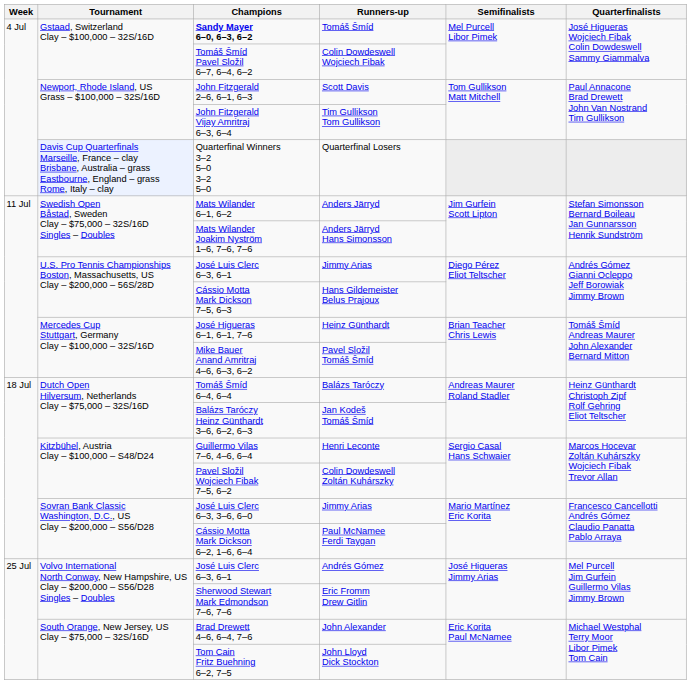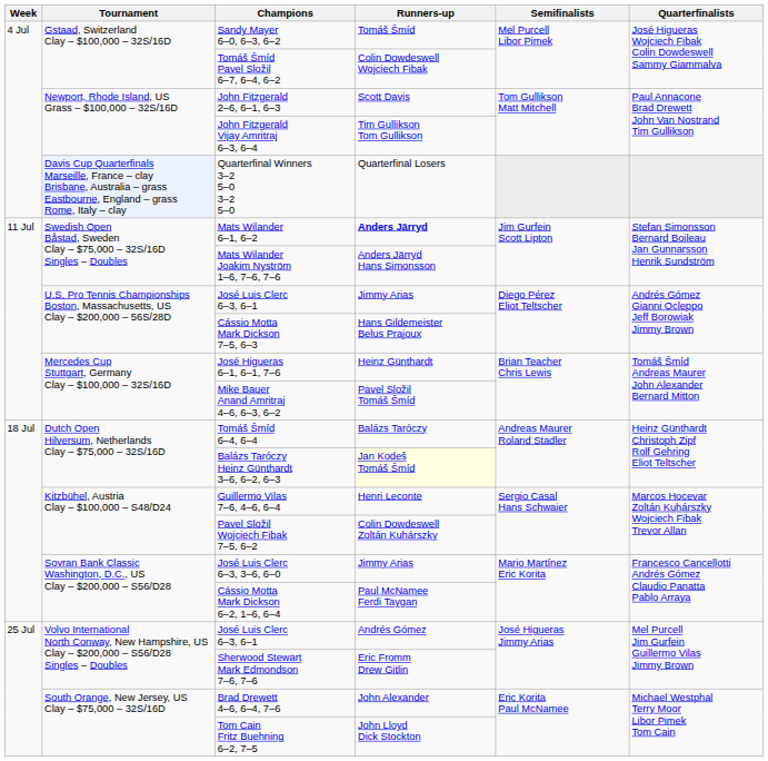Sandy Mayer 6–0, 6–3, 6–2 | Champions: bold -> normal
Mats Wilander 6–1, 6–2 | Runners-up: normal -> bold
Balázs Taróczy Heinz Günthardt 3–6, 6–2, 6–3 | Runners-up: no background -> lightyellow background
